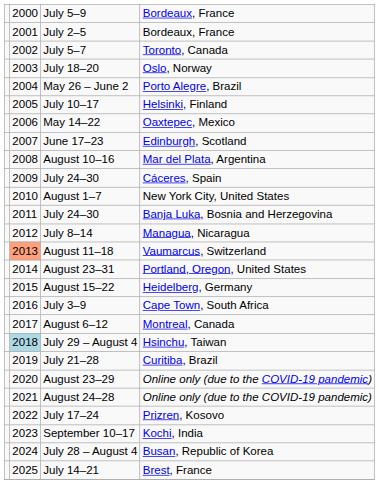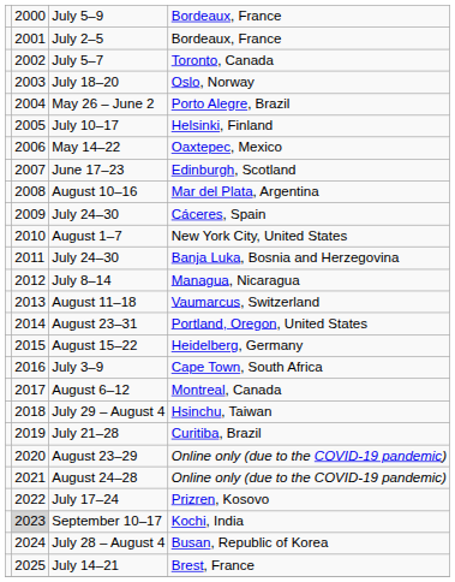August 11–18 | column 2: lightsalmon background -> no background
July 29 – August 4 | column 2: lightblue background -> no background
September 10–17 | column 2: no background -> lightgrey background
